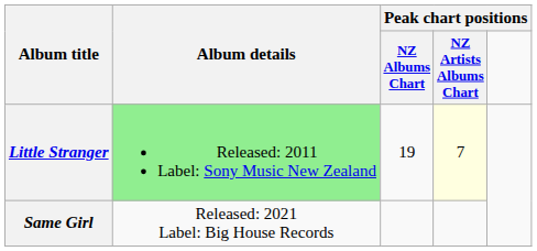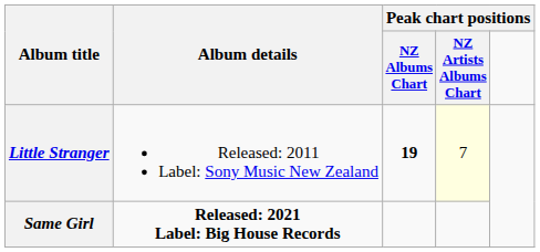Little Stranger | Album details: lightgreen background -> no background
Little Stranger | column 3: normal -> bold
Same Girl | Album details: normal -> bold
